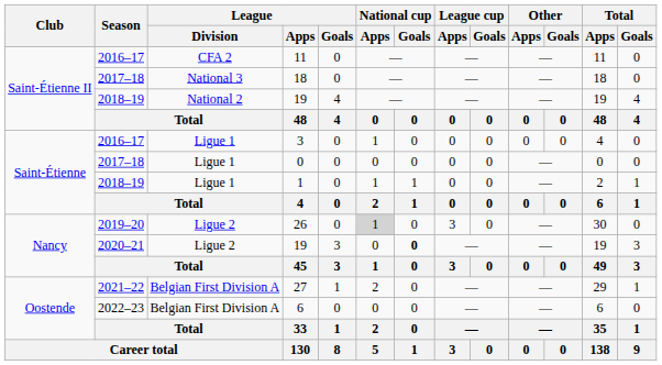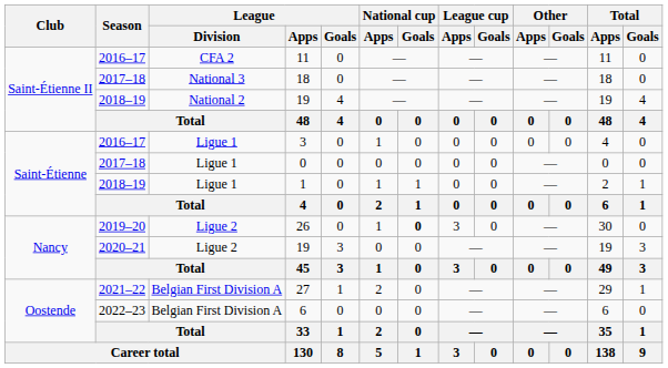26 | National cup / Apps: lightgrey background -> no background
26 | National cup / Goals: normal -> bold
2020–21 / 19 | National cup / Goals: bold -> normal
